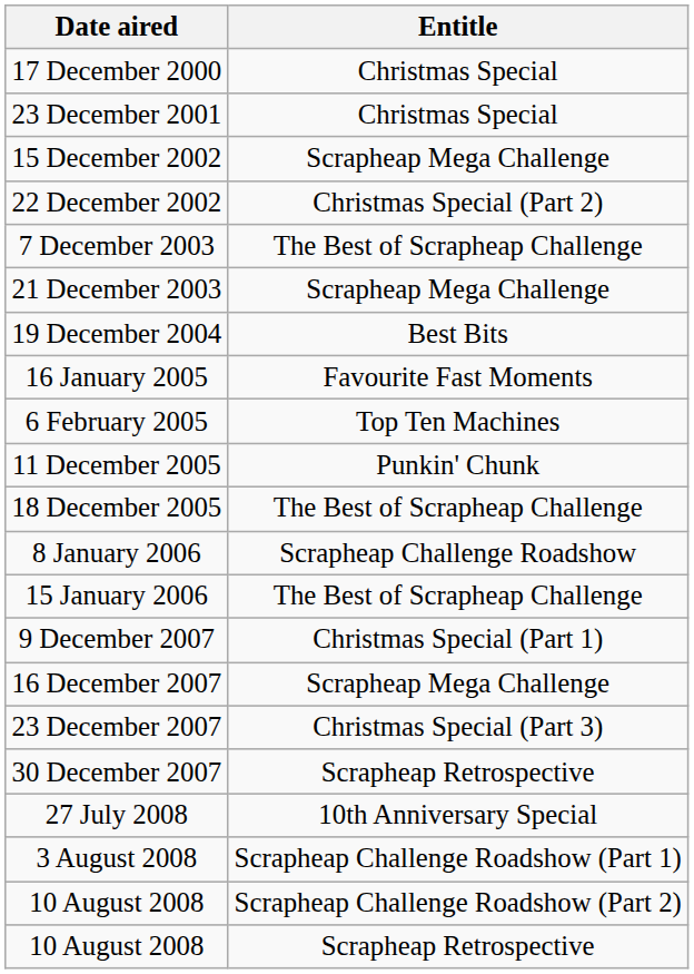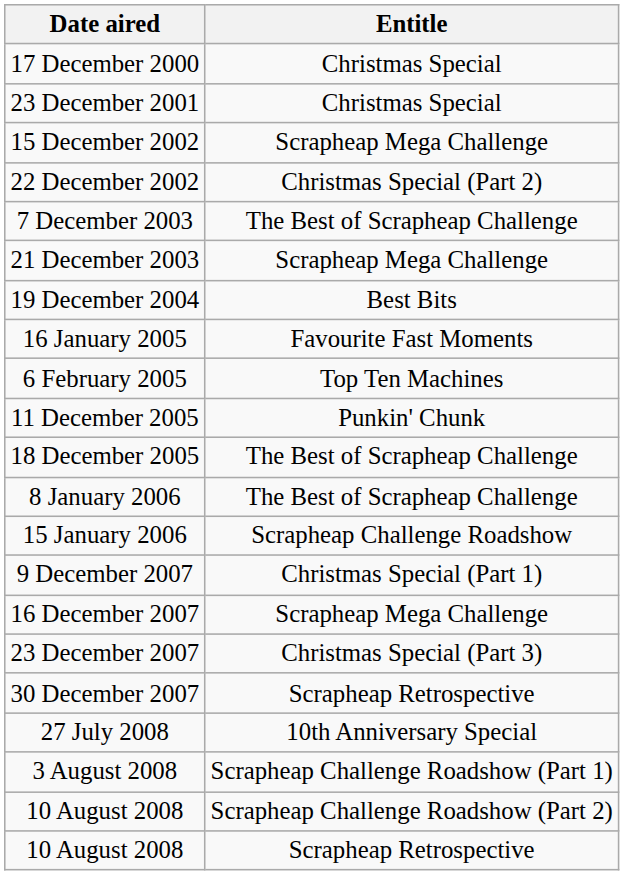row 13 | Entitle: Scrapheap Challenge Roadshow -> The Best of Scrapheap Challenge
row 14 | Entitle: The Best of Scrapheap Challenge -> Scrapheap Challenge Roadshow
